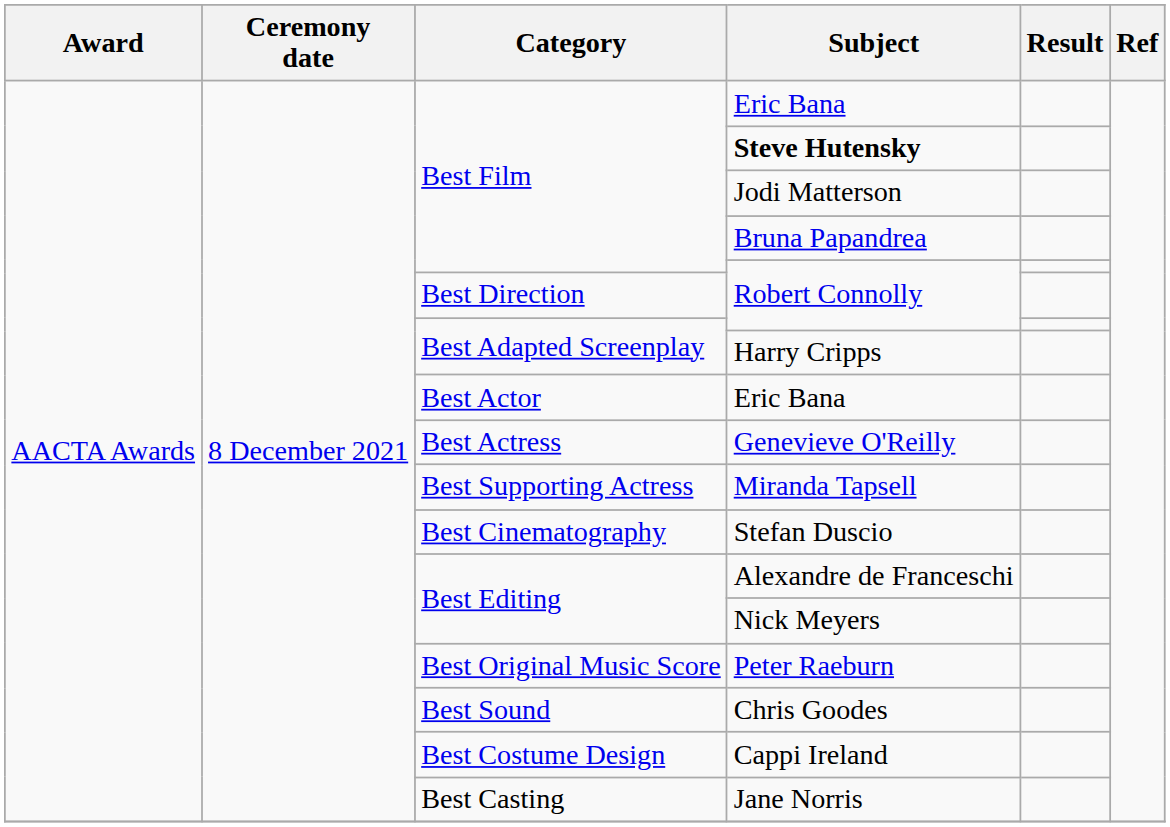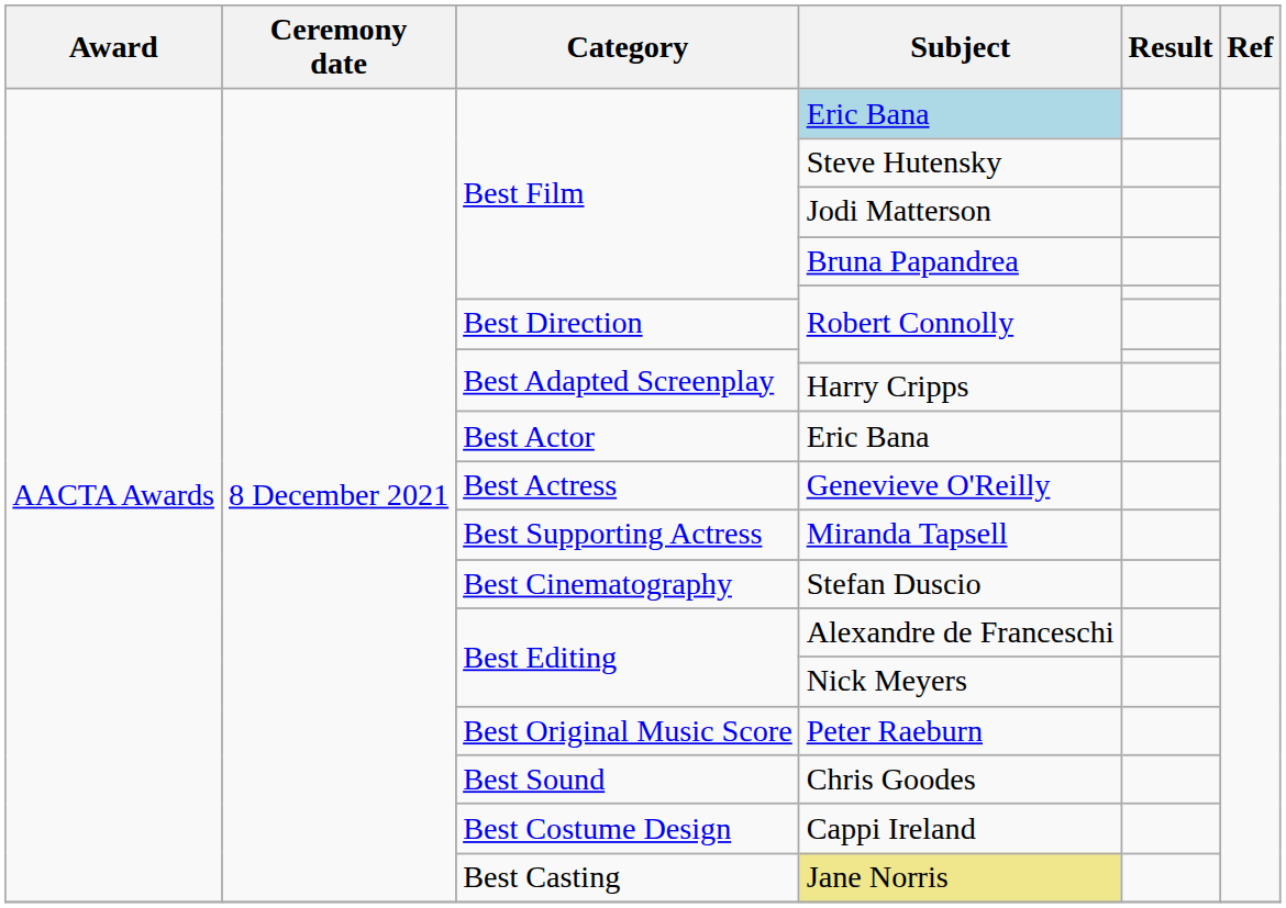Best Film / Eric Bana | Subject: no background -> lightblue background
Steve Hutensky | Subject: bold -> normal
Jane Norris | Subject: no background -> khaki background
